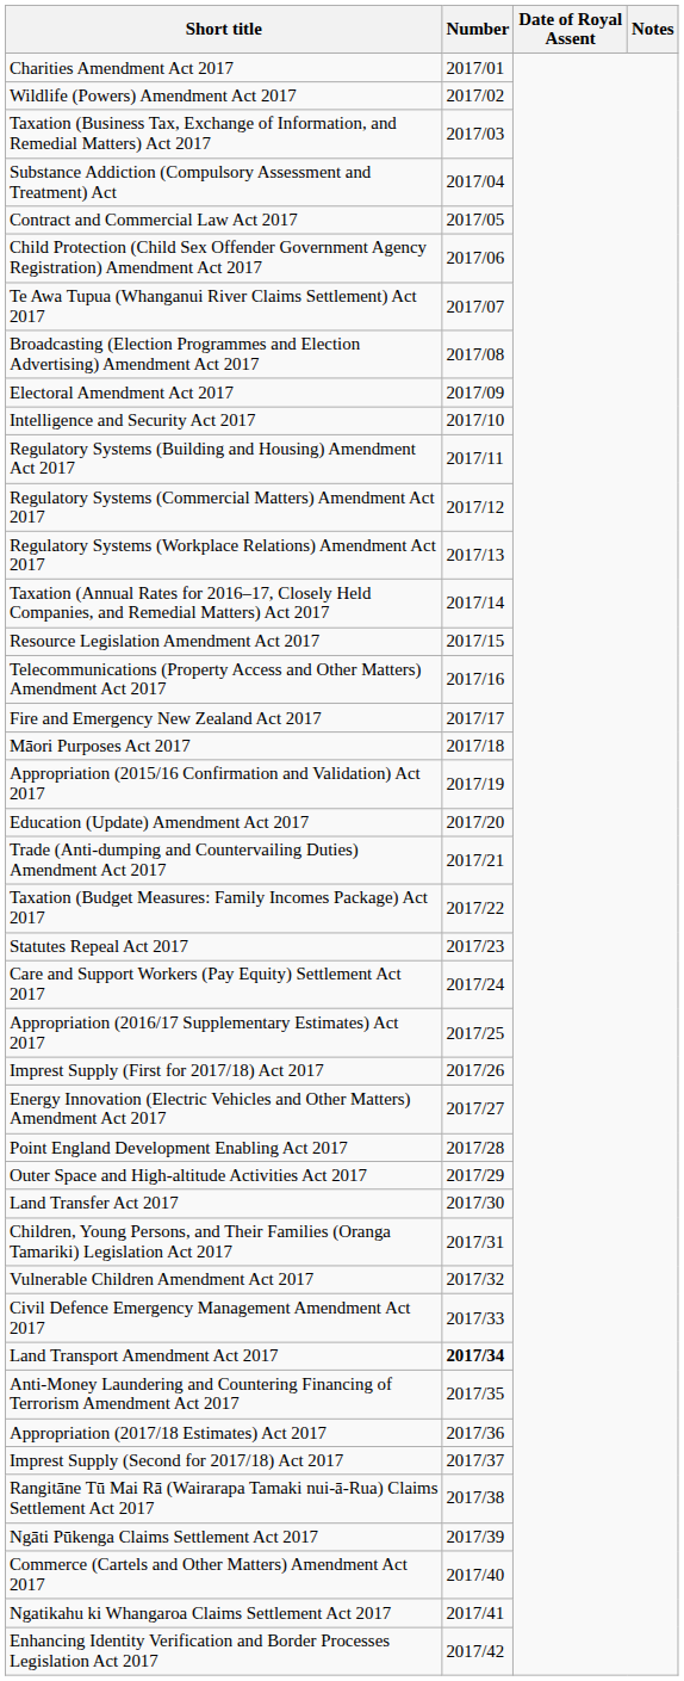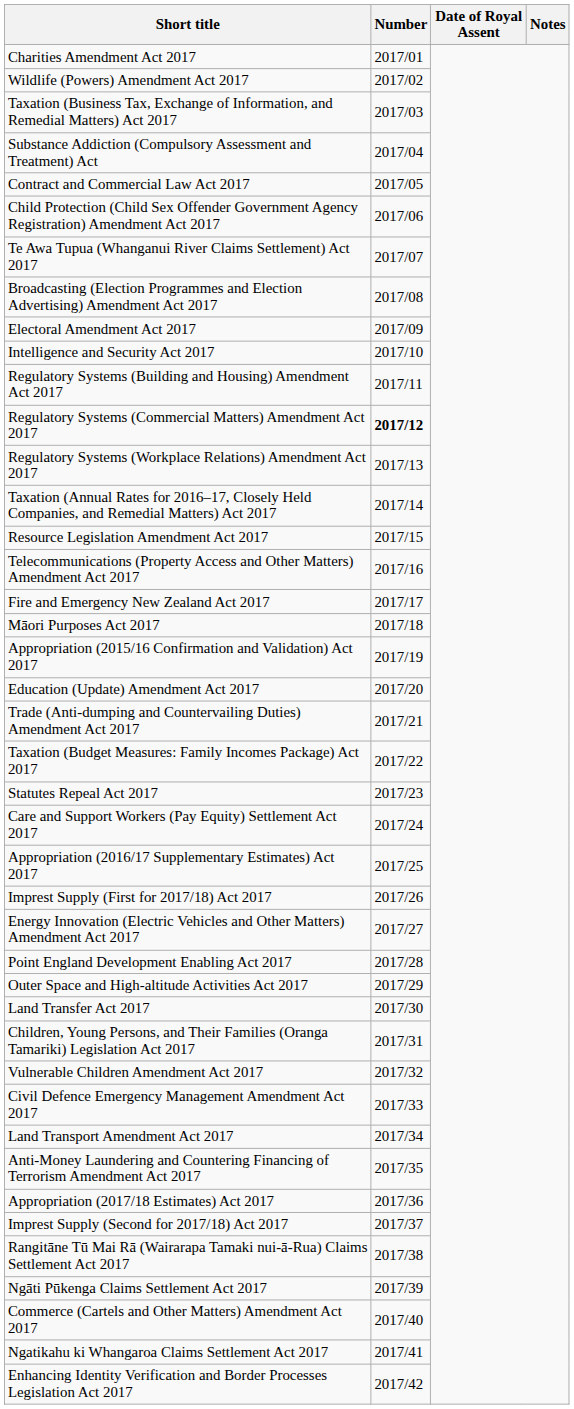Regulatory Systems (Commercial Matters) Amendment Act 2017 | Number: normal -> bold
Land Transport Amendment Act 2017 | Number: bold -> normal
